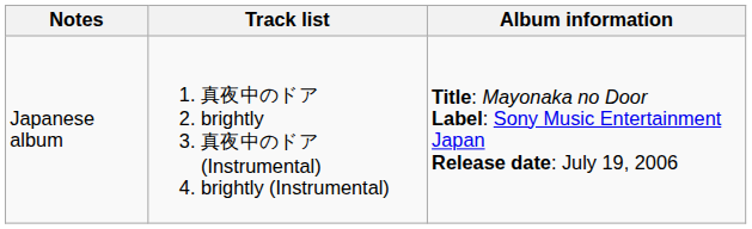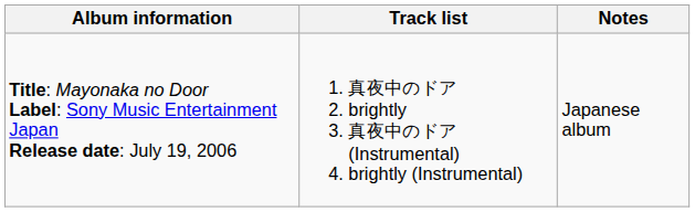columns swapped: Album information <-> Notes
